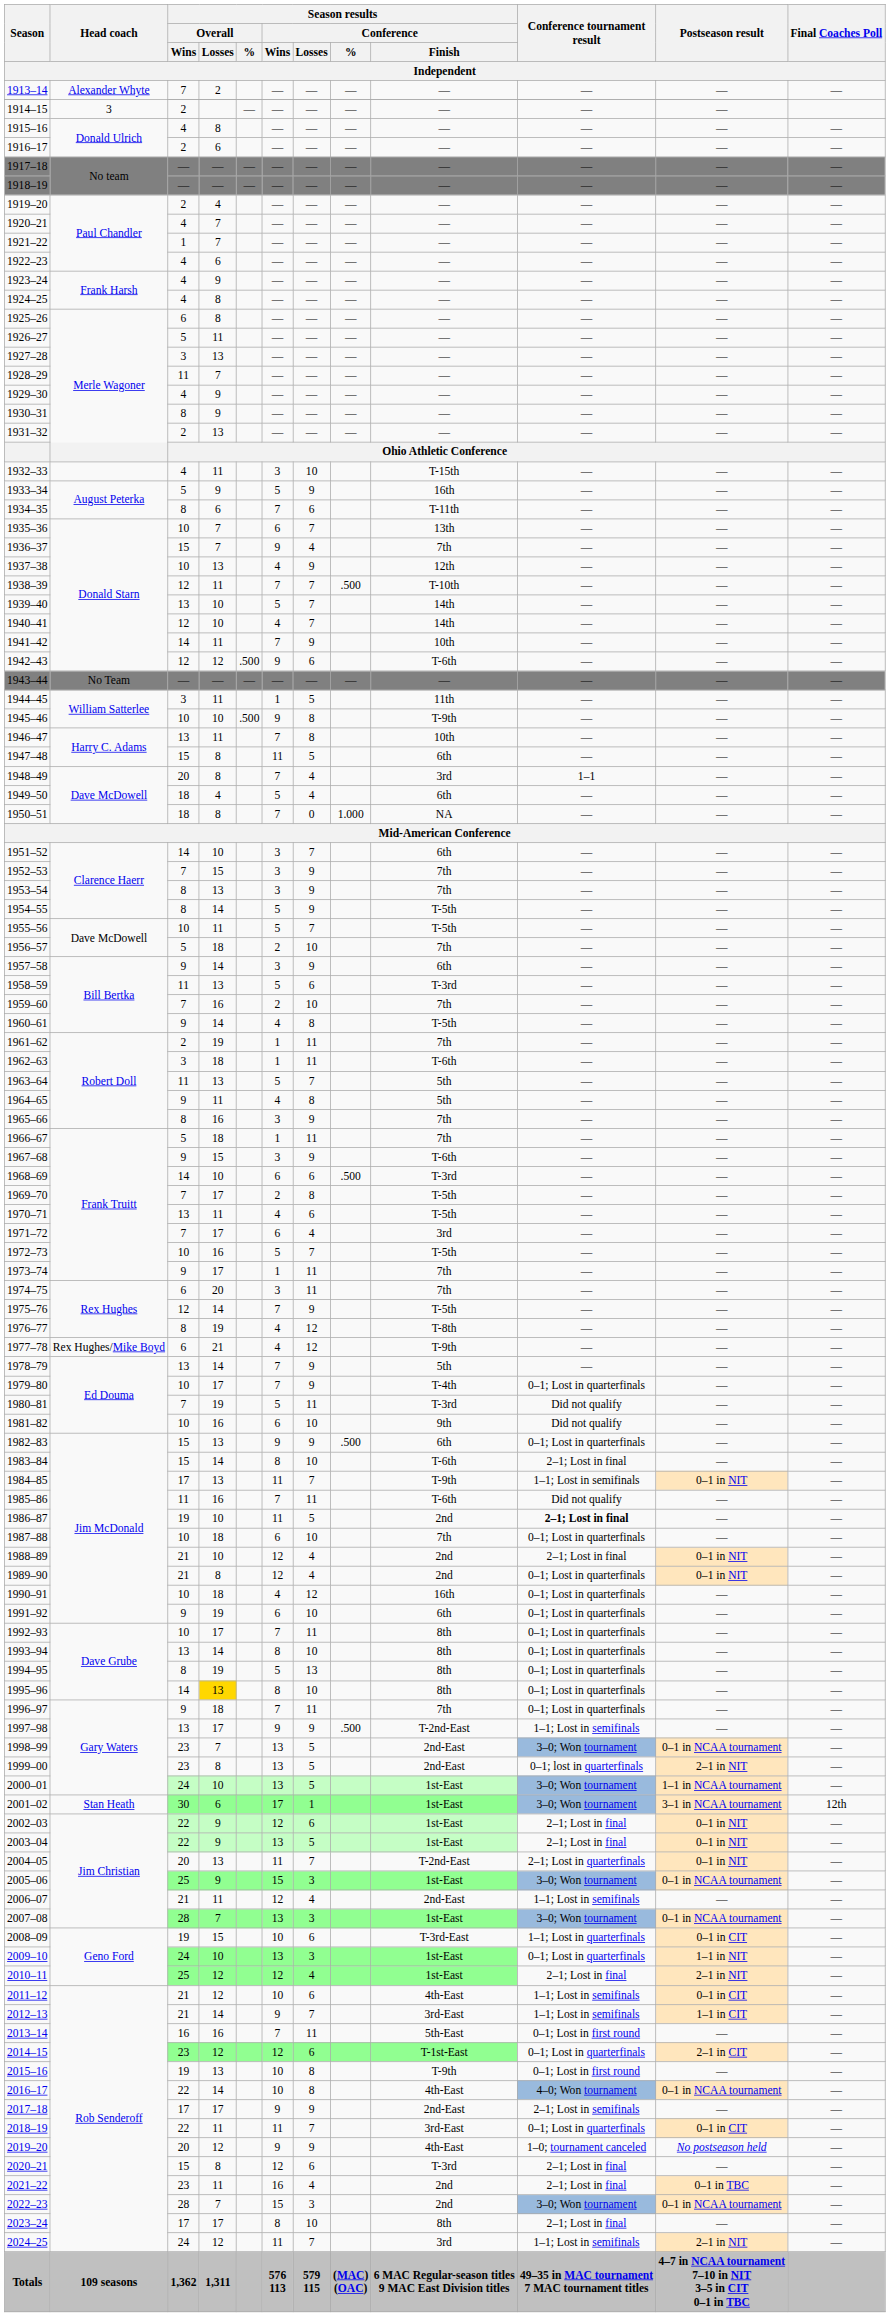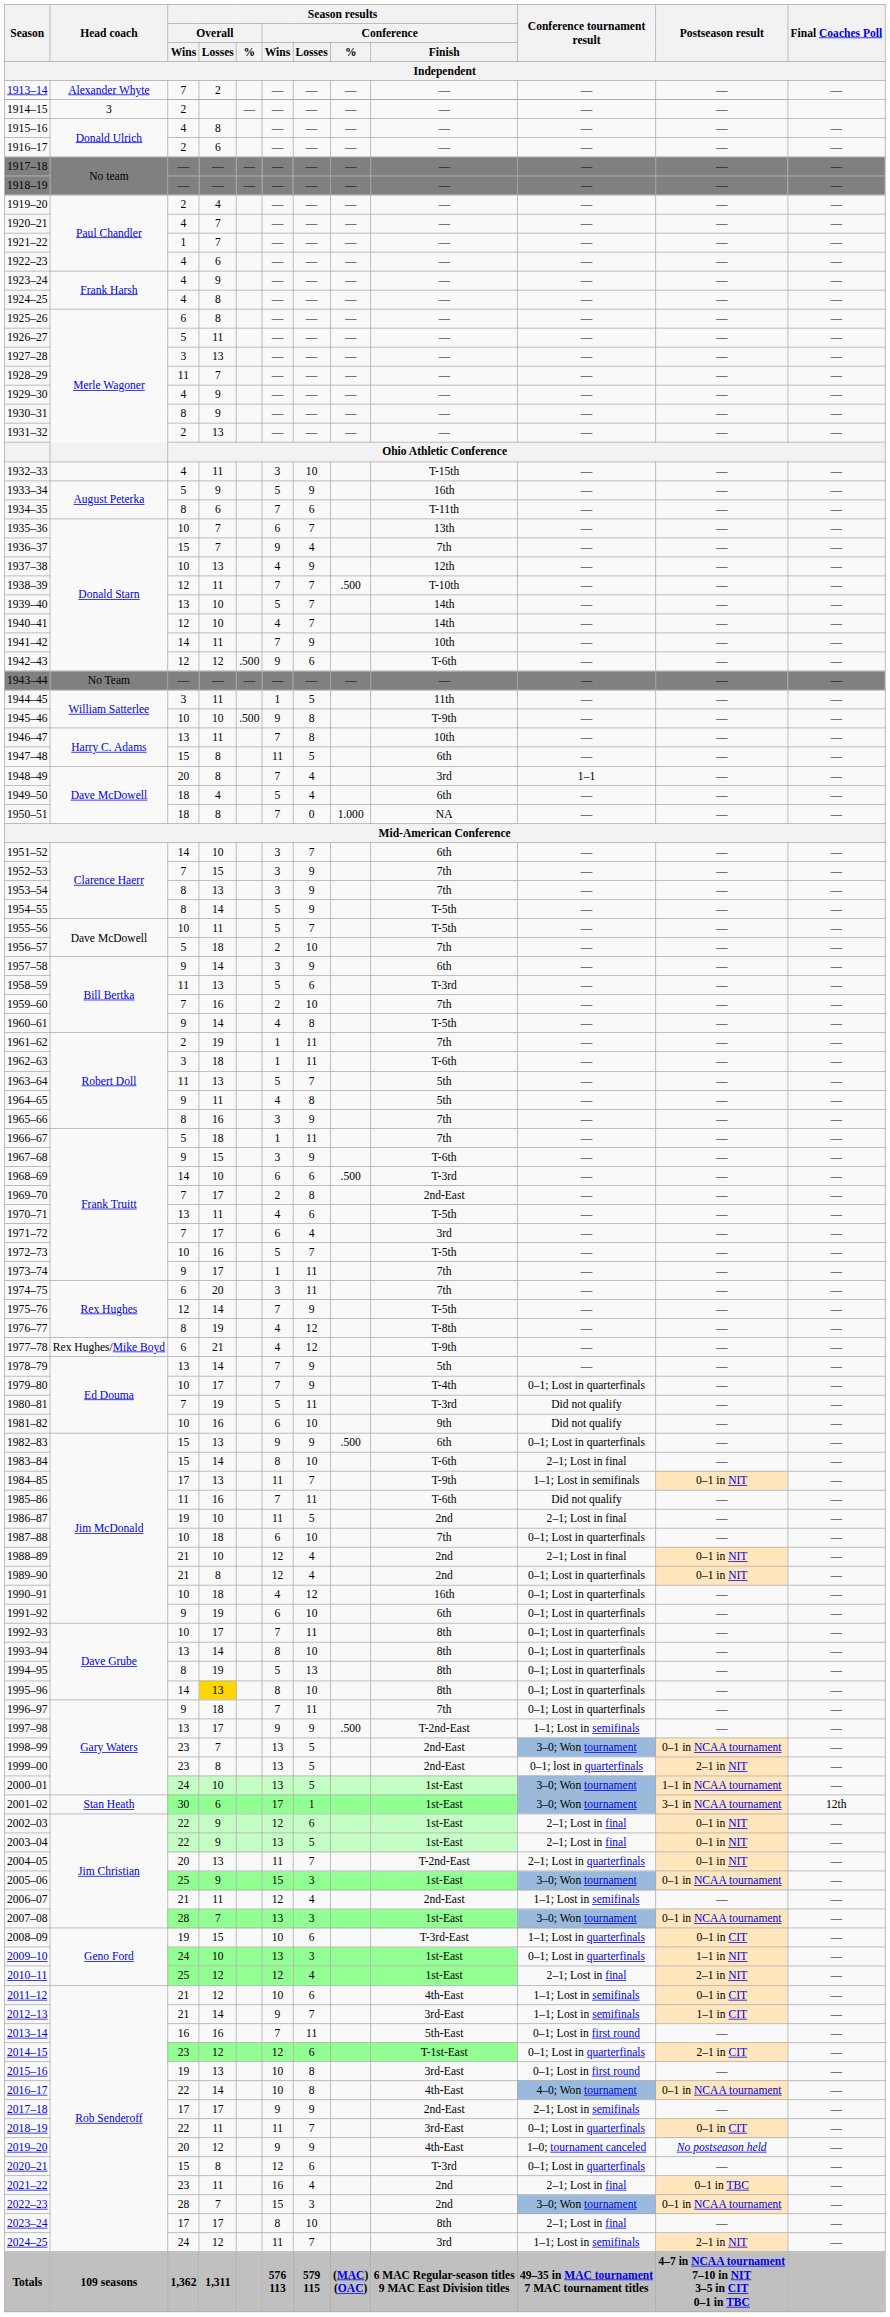1969–70 | Season results / Conference / Finish: T-5th -> 2nd-East
1986–87 | Conference tournament result: bold -> normal
2015–16 | Season results / Conference / Finish: T-9th -> 3rd-East
2020–21 | Conference tournament result: 2–1; Lost in final -> 0–1; Lost in quarterfinals
